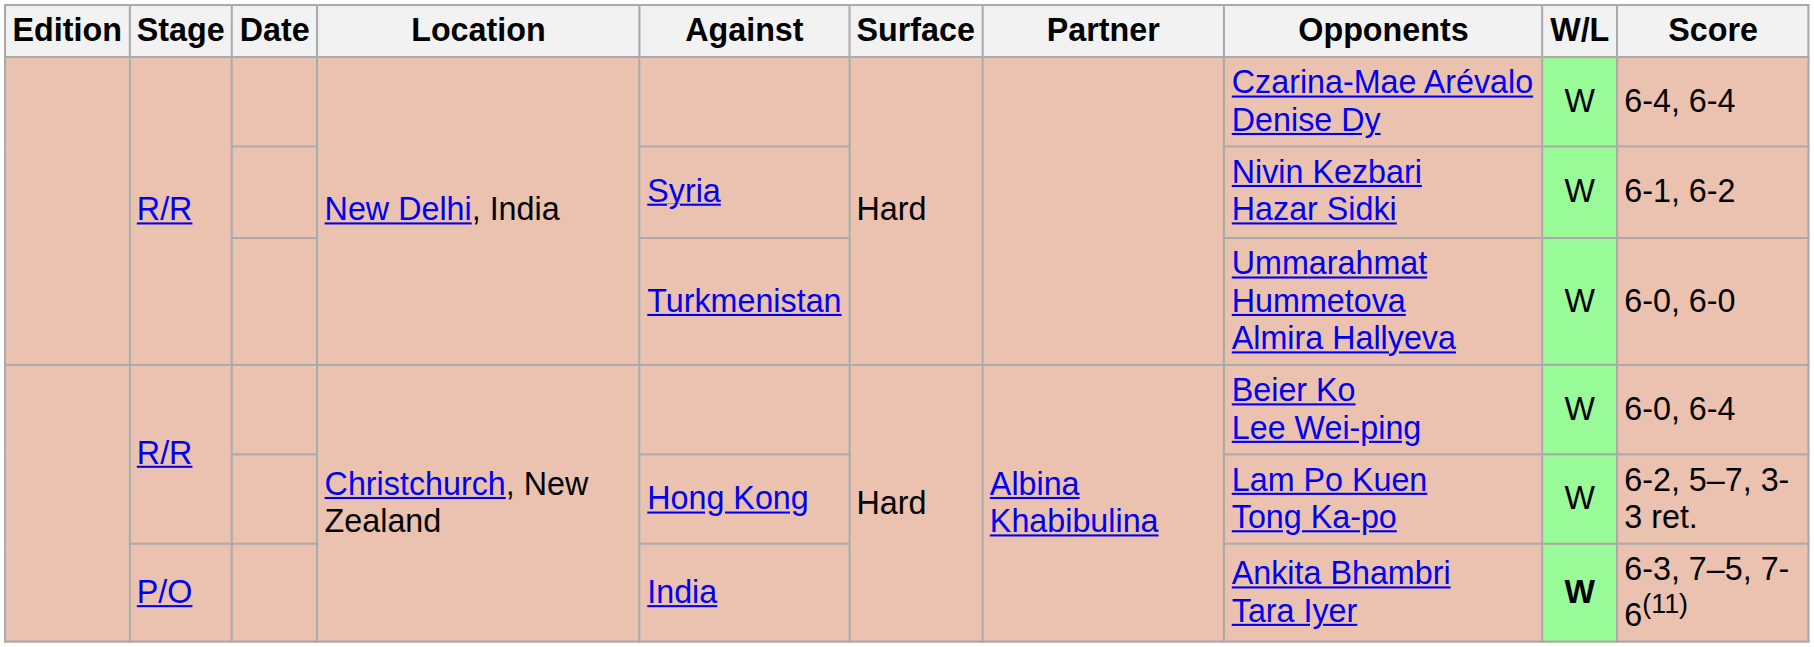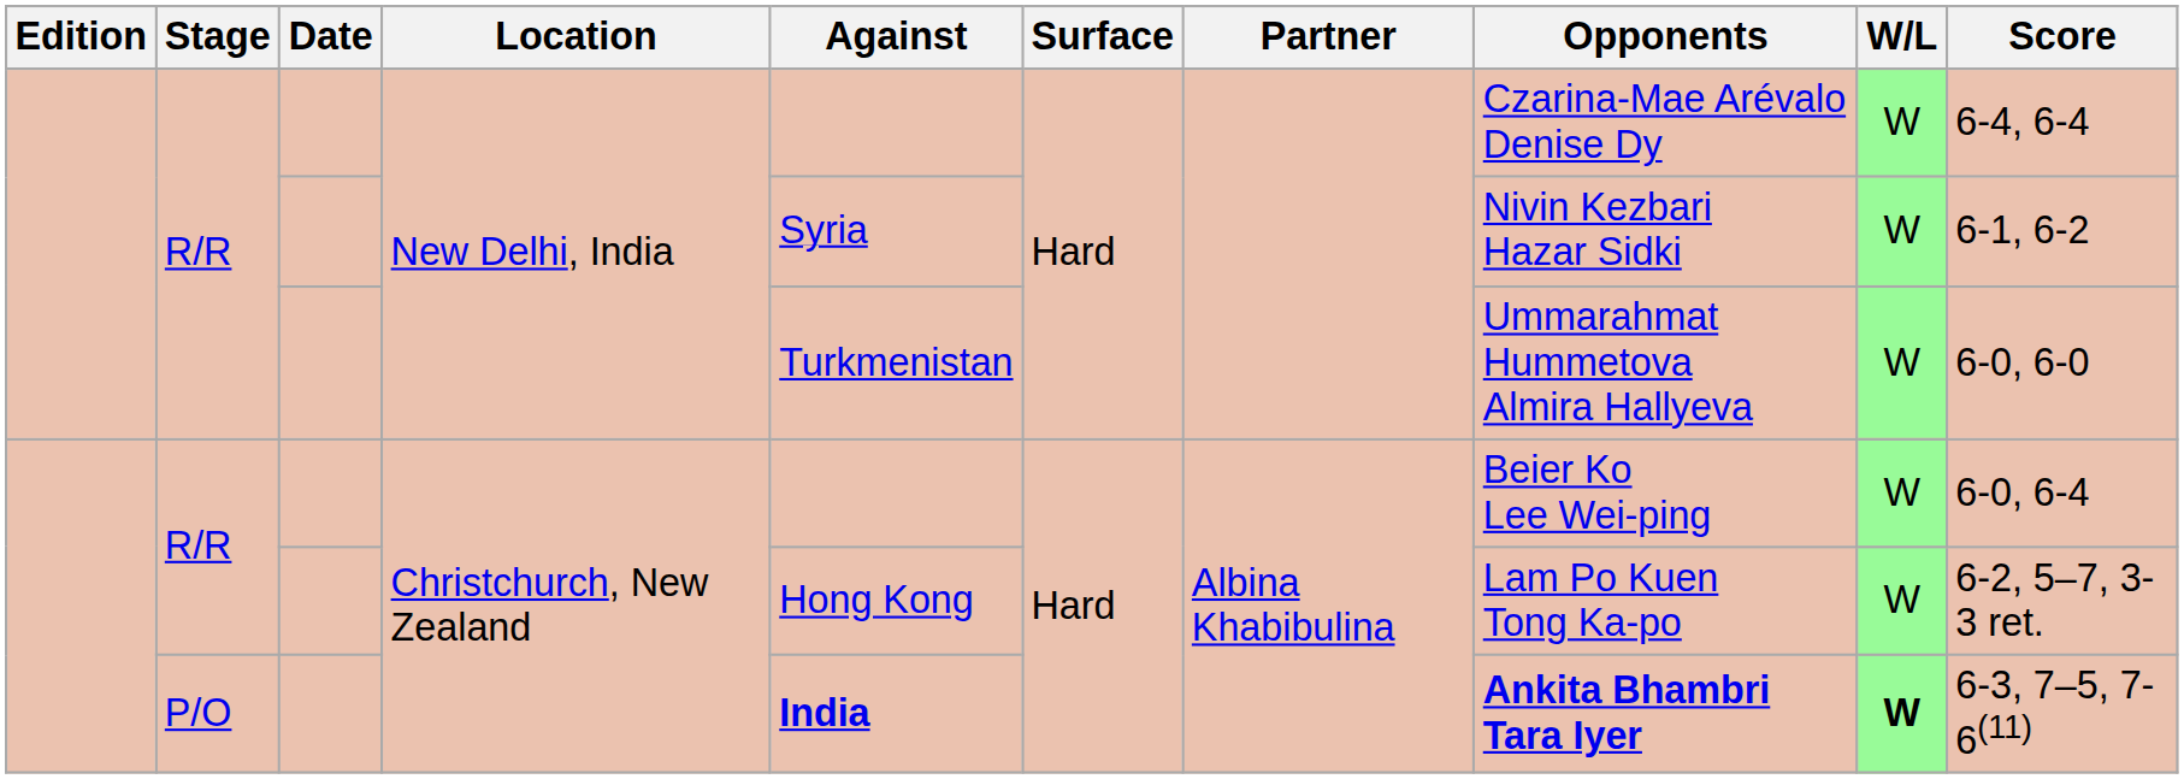P/O | Against: normal -> bold
P/O | Opponents: normal -> bold
